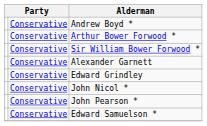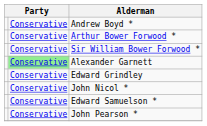Alexander Garnett | column 2: no background -> lightgreen background
rows swapped: John Pearson * <-> Edward Samuelson *
